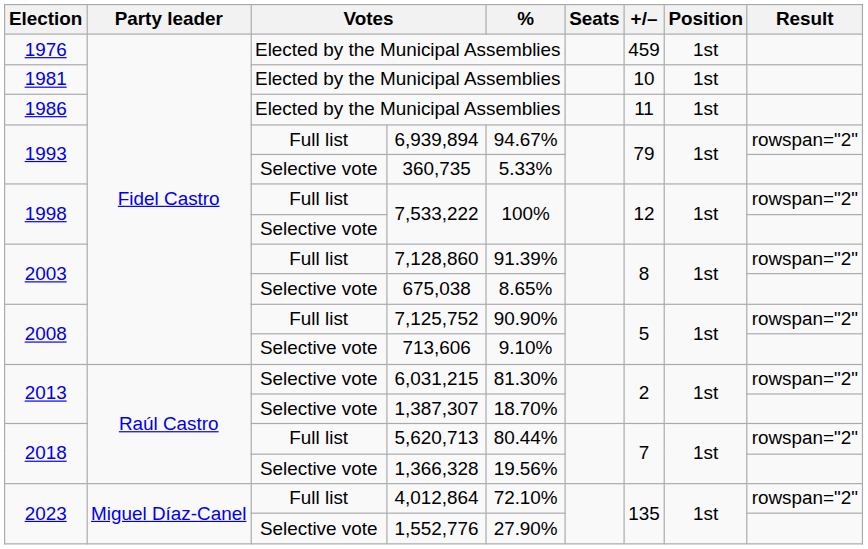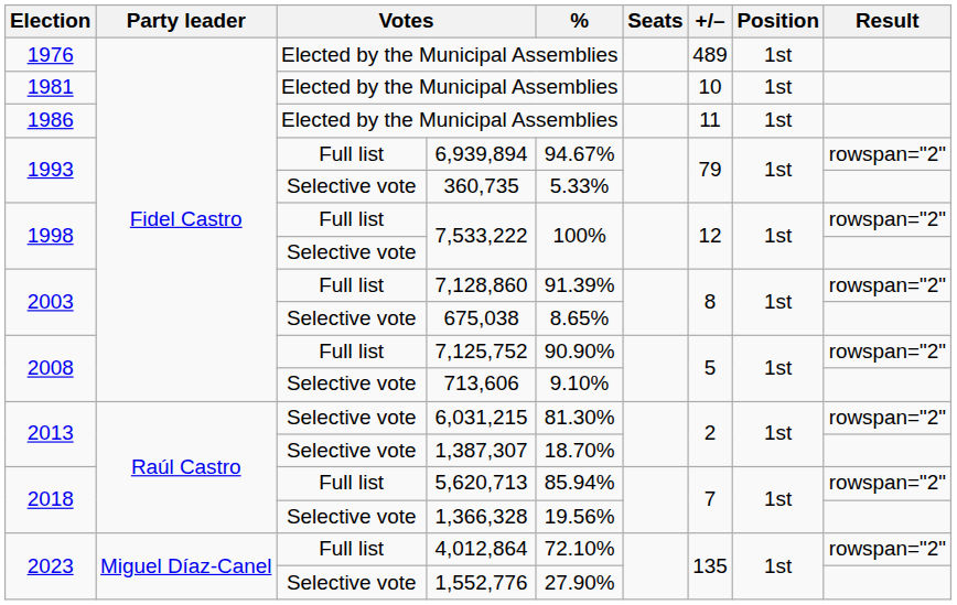1976 / Elected by the Municipal Assemblies | +/–: 459 -> 489
5,620,713 | %: 80.44% -> 85.94%
